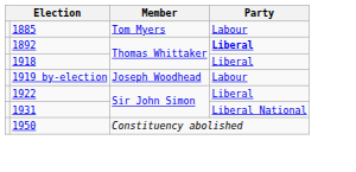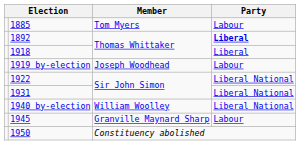1922 | Party: Liberal -> Liberal National
+ row: 1940 by-election | William Woolley | Liberal National
+ row: 1945 | Granville Maynard Sharp | Labour
